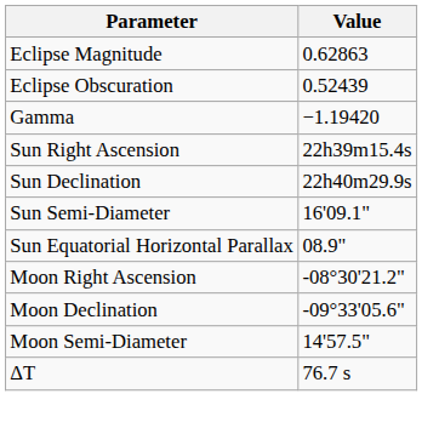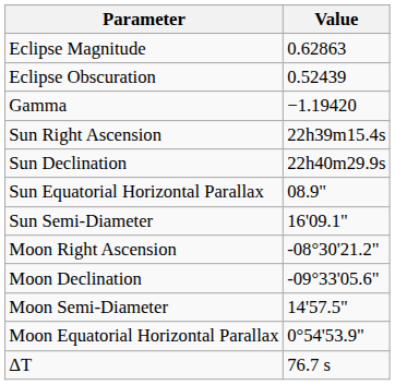rows swapped: Sun Semi-Diameter <-> Sun Equatorial Horizontal Parallax
+ row: Moon Equatorial Horizontal Parallax | 0°54'53.9"
